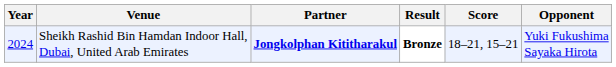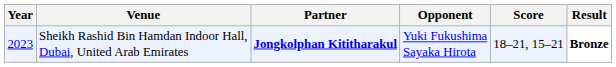columns swapped: Opponent <-> Result
row 2 | Year: 2024 -> 2023
